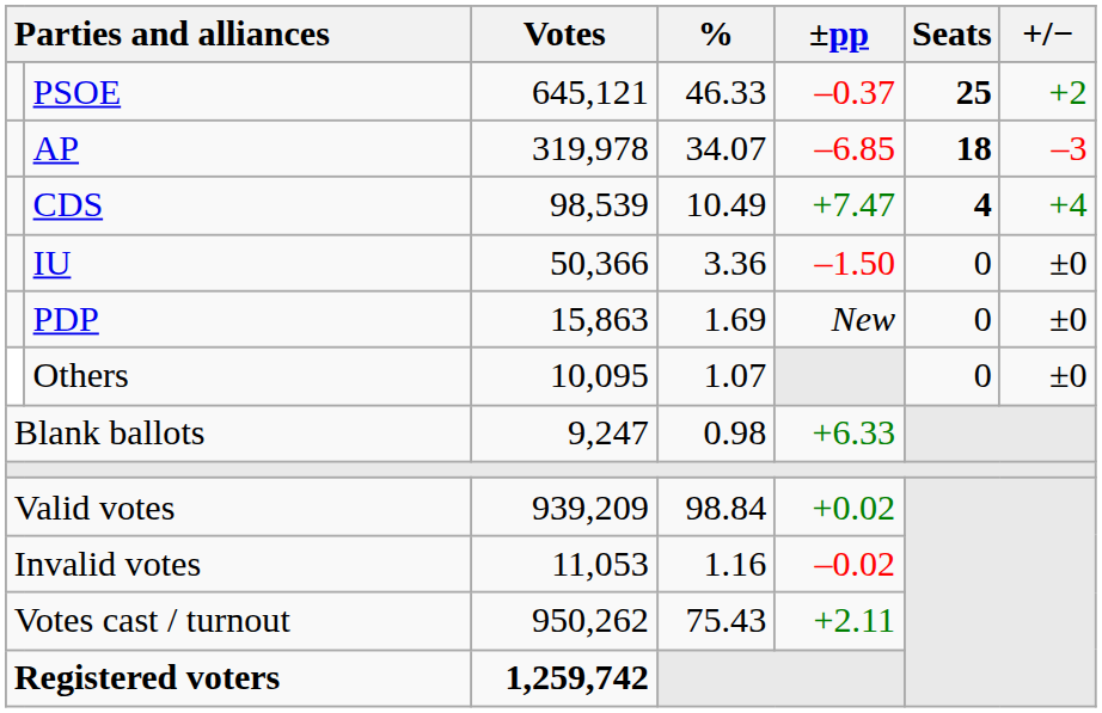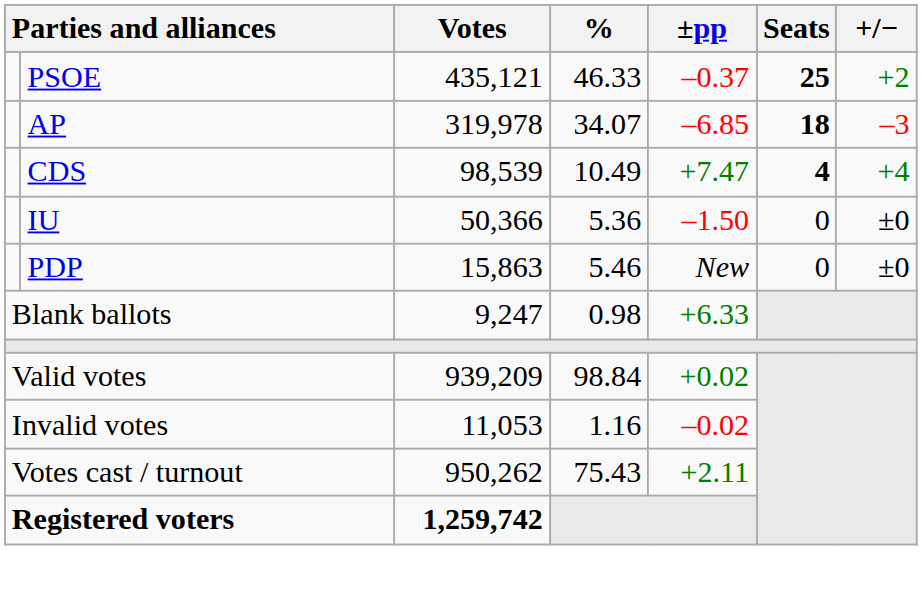PSOE | Votes: 645,121 -> 435,121
IU | %: 3.36 -> 5.36
PDP | %: 1.69 -> 5.46
- row: Others | 10,095 | 1.07 | 0 | ±0
